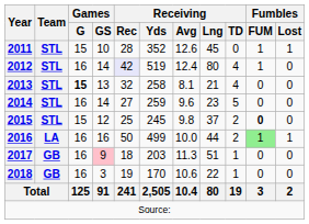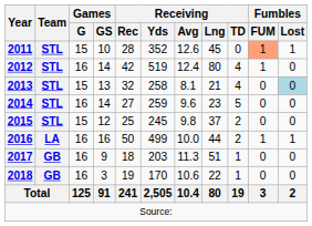2011 | Fumbles / FUM: no background -> lightsalmon background
2012 | Receiving / Rec: lavender background -> no background
2013 | Games / G: bold -> normal
2013 | Fumbles / Lost: no background -> lightblue background
2015 | Fumbles / FUM: bold -> normal
2016 | Fumbles / FUM: lightgreen background -> no background
2017 | Games / GS: pink background -> no background
